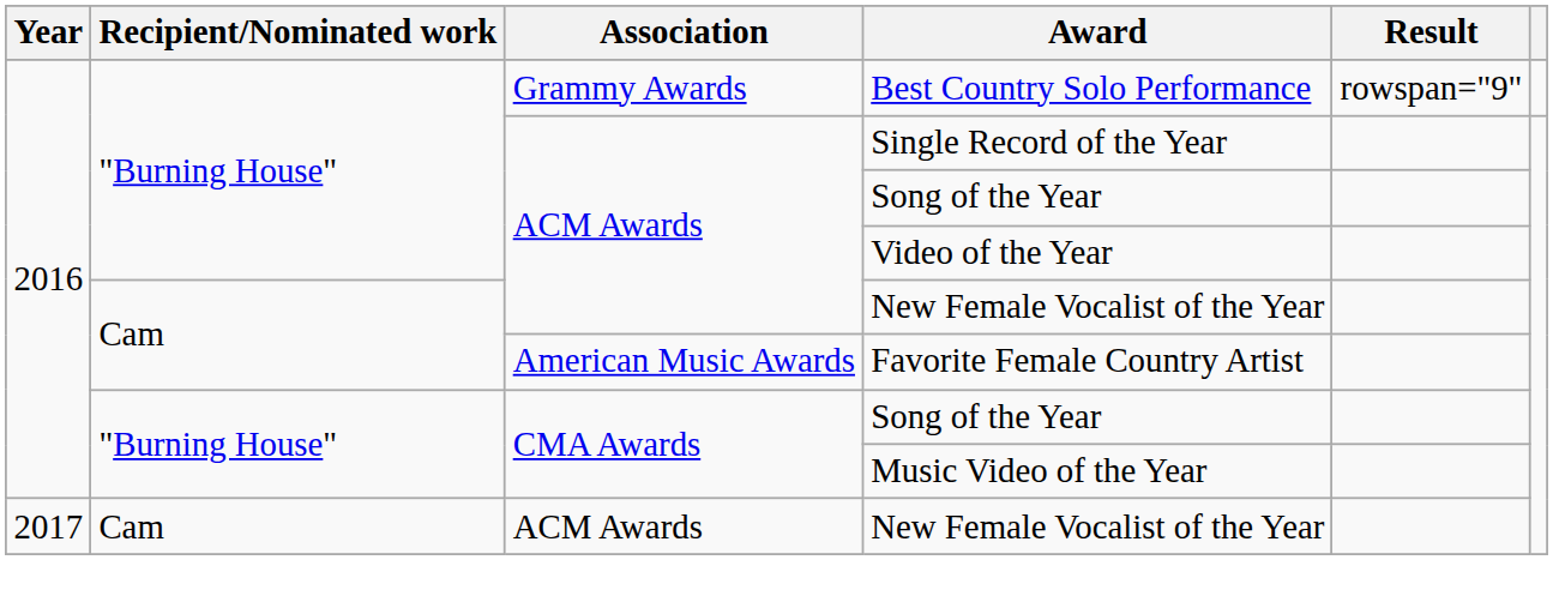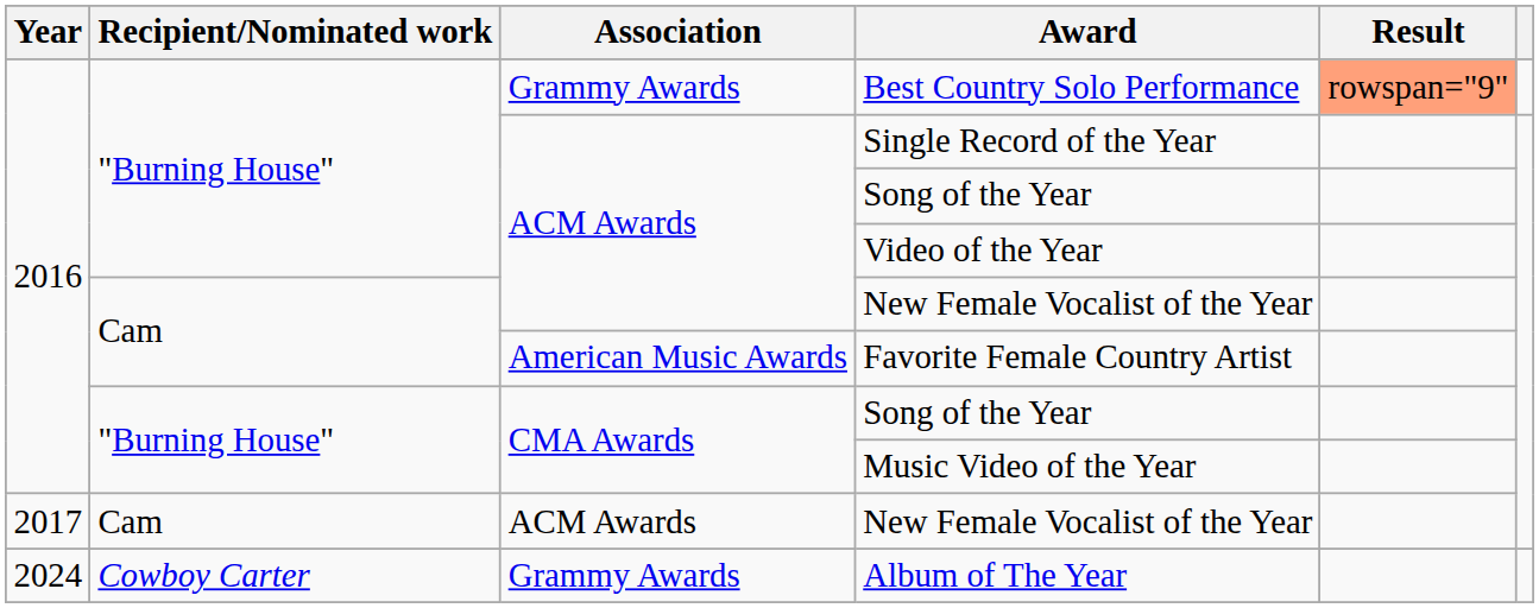Best Country Solo Performance | Result: no background -> lightsalmon background
+ row: 2024 | Cowboy Carter | Grammy Awards | Album of The Year
